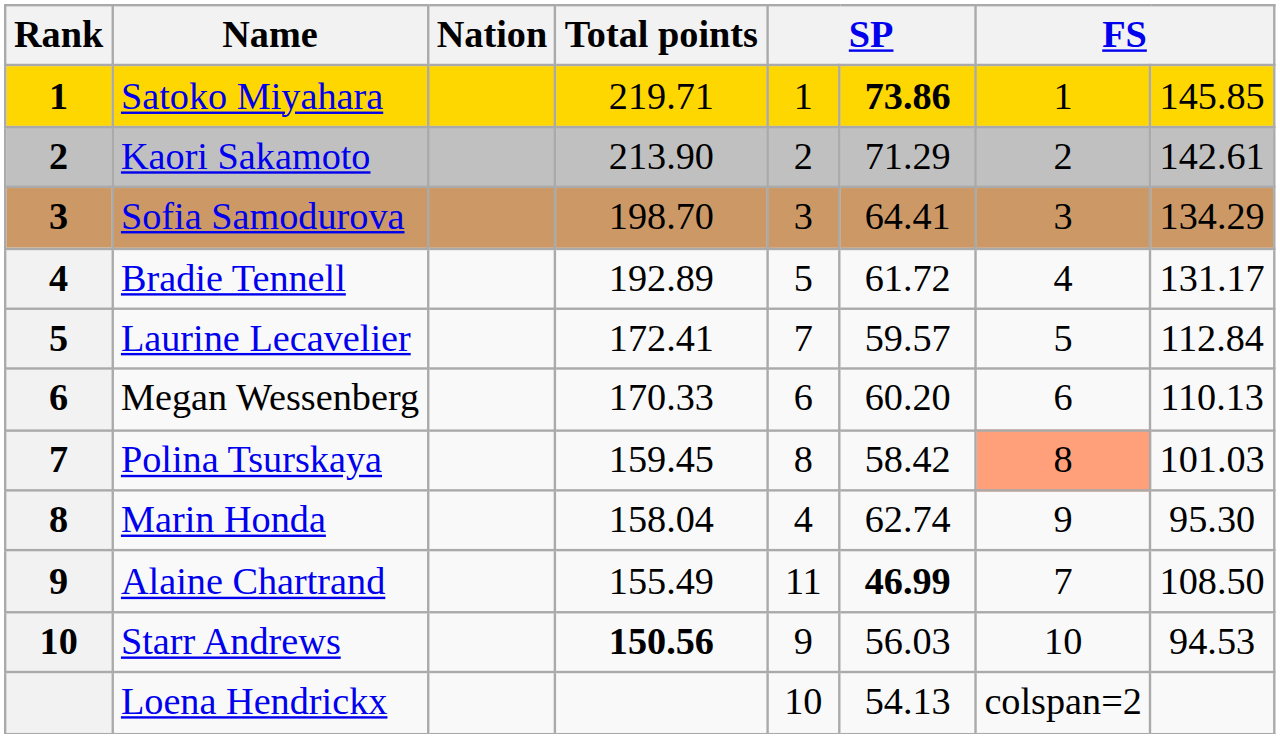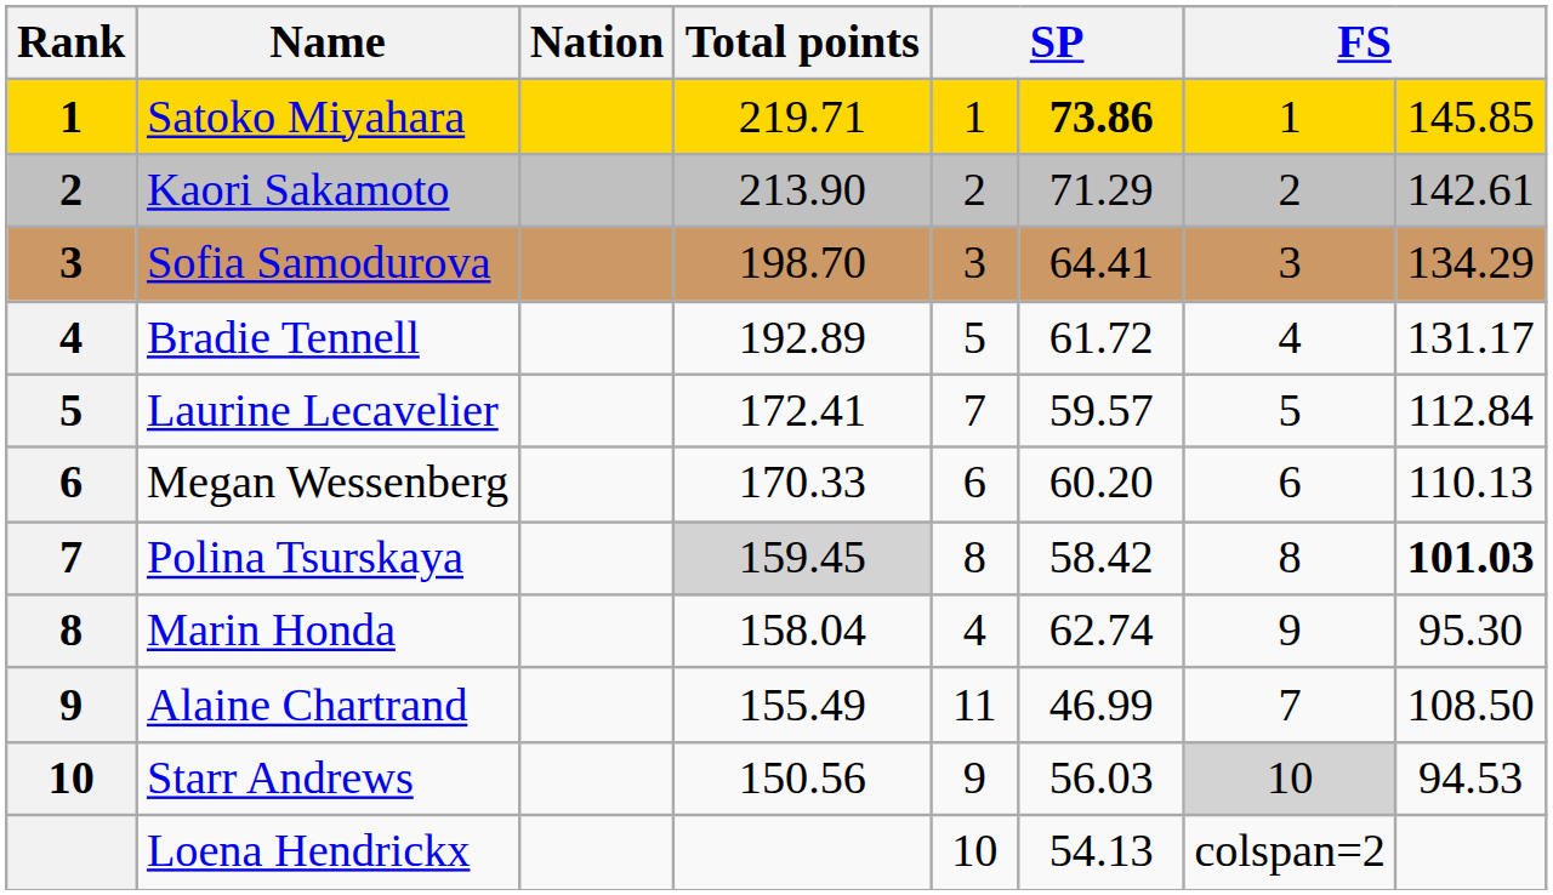Polina Tsurskaya | Total points: no background -> lightgrey background
Polina Tsurskaya | column 7: lightsalmon background -> no background
Polina Tsurskaya | column 8: normal -> bold
Alaine Chartrand | column 6: bold -> normal
Starr Andrews | Total points: bold -> normal
Starr Andrews | column 7: no background -> lightgrey background
